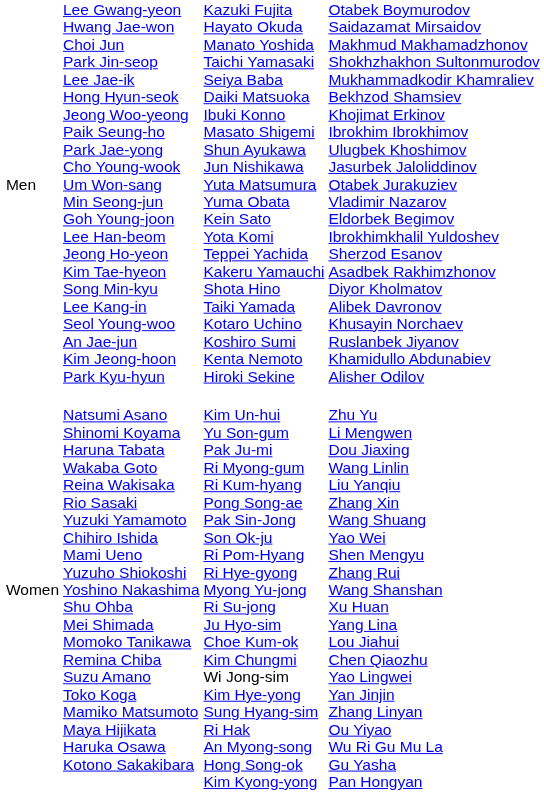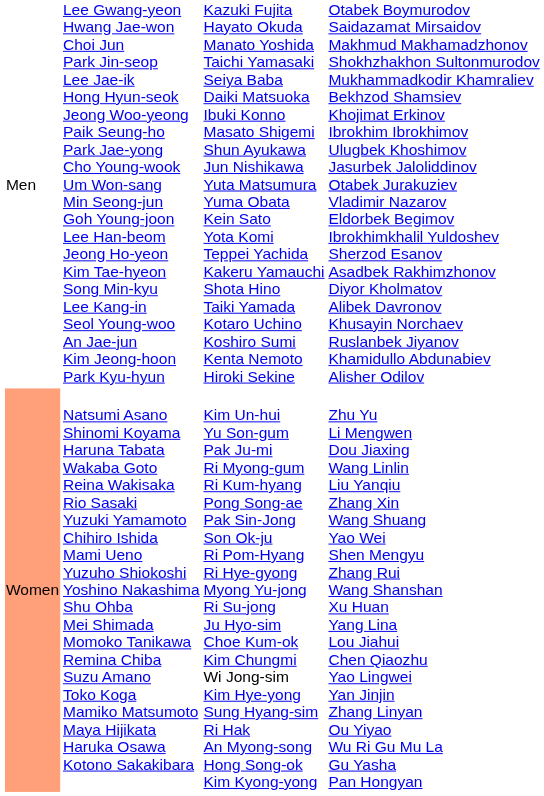Women | column 1: no background -> lightsalmon background
